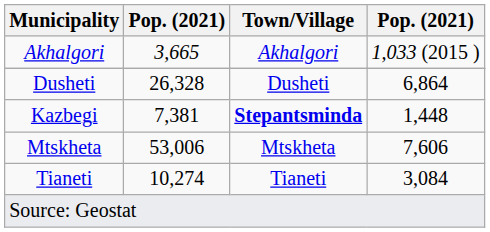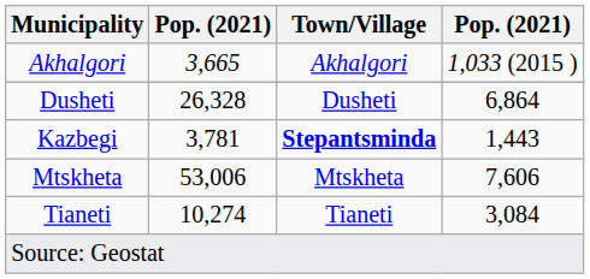Kazbegi | column 2: 7,381 -> 3,781
Kazbegi | column 4: 1,448 -> 1,443
